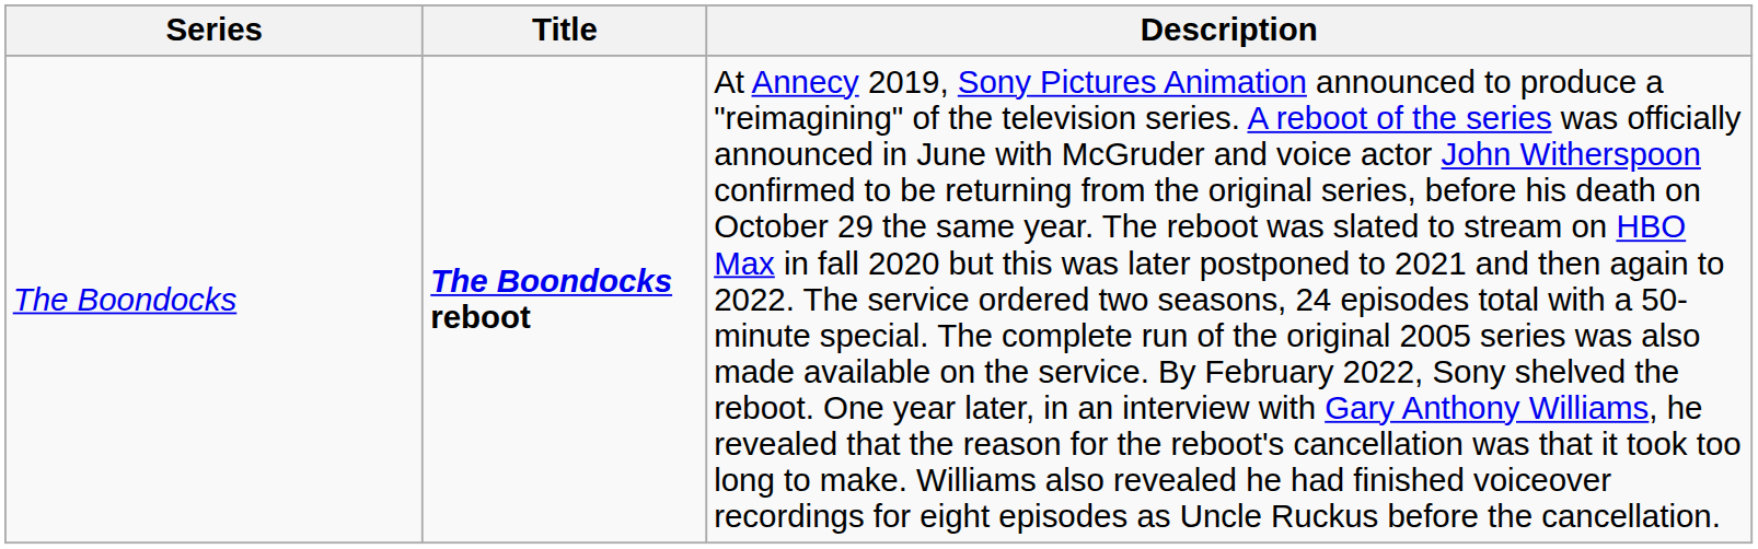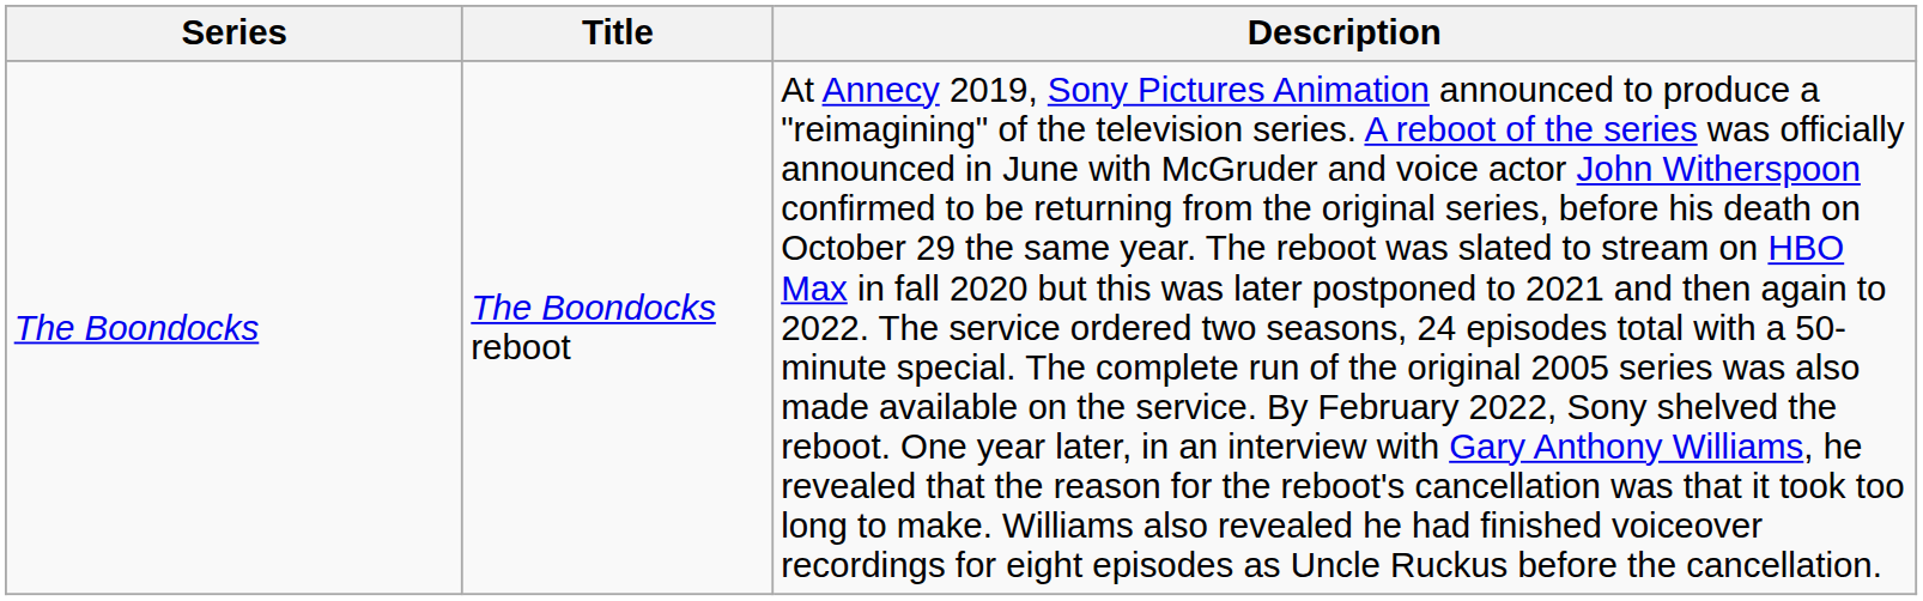row 2 | Title: bold -> normal
